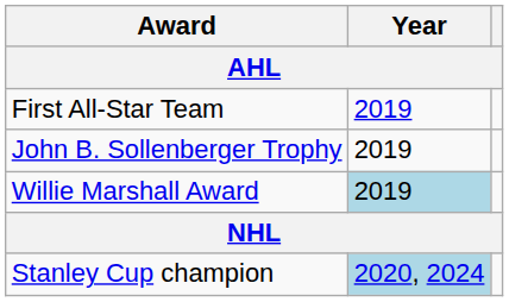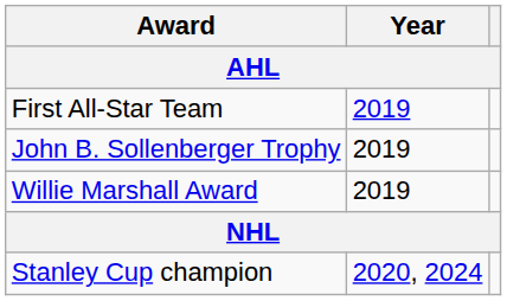Willie Marshall Award | Year: lightblue background -> no background
Stanley Cup champion | Year: lightblue background -> no background
